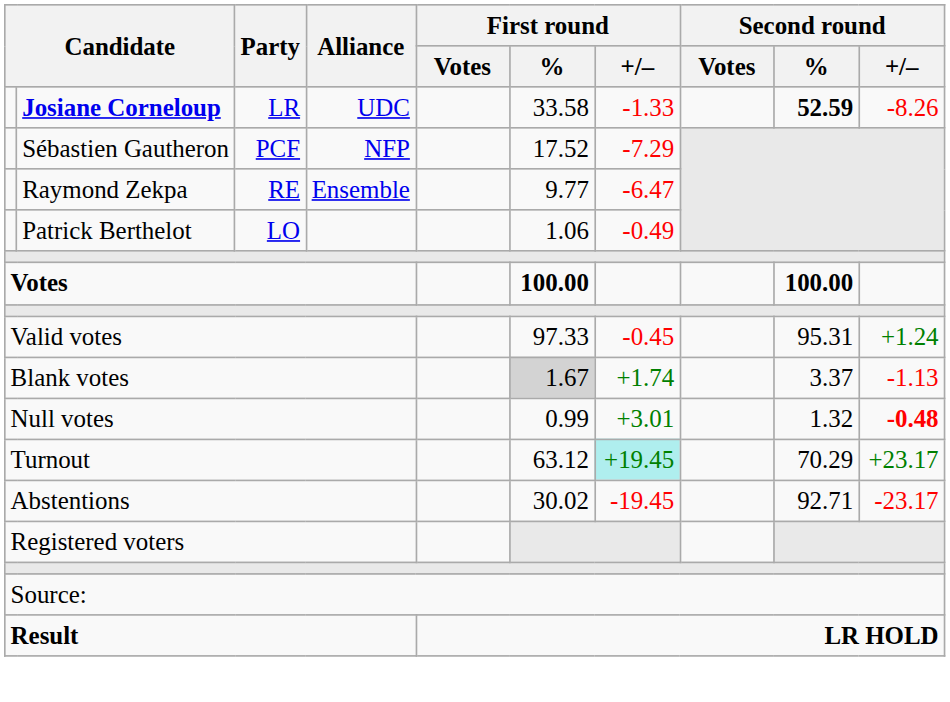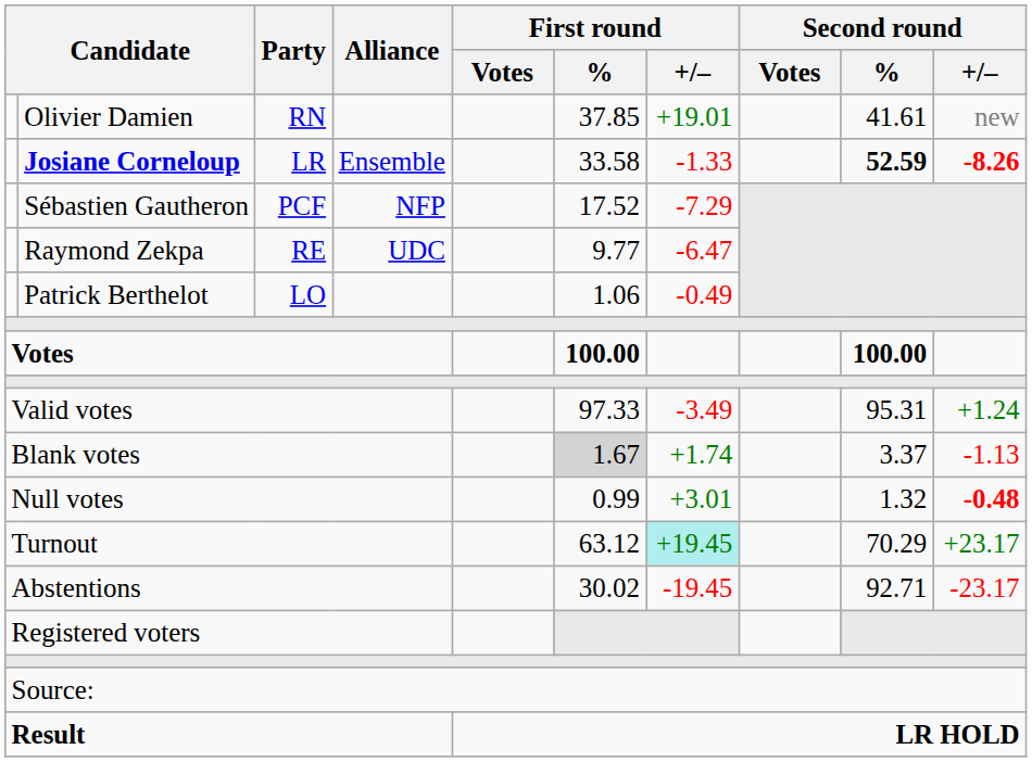+ row: Olivier Damien | RN | 37.85 | +19.01 | 41.61 | new
Josiane Corneloup | Alliance: UDC -> Ensemble
Josiane Corneloup | Second round / +/–: normal -> bold
Raymond Zekpa | Alliance: Ensemble -> UDC
Valid votes | First round / +/–: -0.45 -> -3.49
